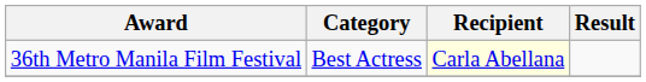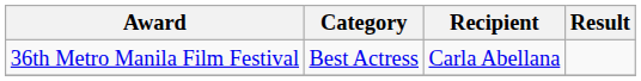36th Metro Manila Film Festival | Recipient: lightyellow background -> no background
